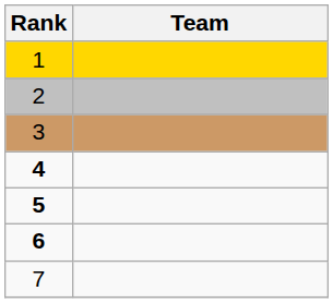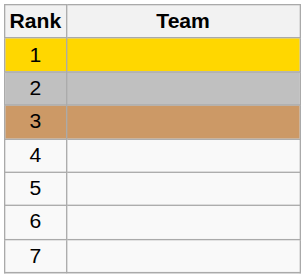4 | Rank: bold -> normal
5 | Rank: bold -> normal
6 | Rank: bold -> normal
